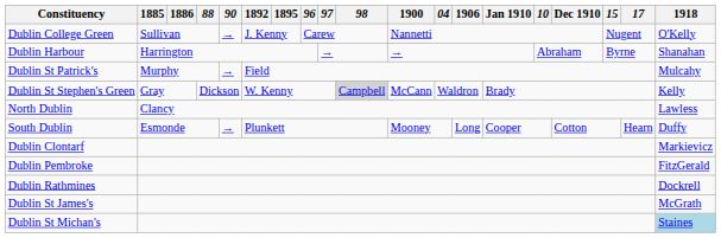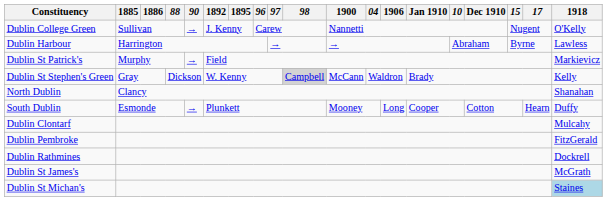Dublin Harbour | 1918: Shanahan -> Lawless
Dublin St Patrick's | 1918: Mulcahy -> Markievicz
North Dublin | 1918: Lawless -> Shanahan
Dublin Clontarf | 1918: Markievicz -> Mulcahy
